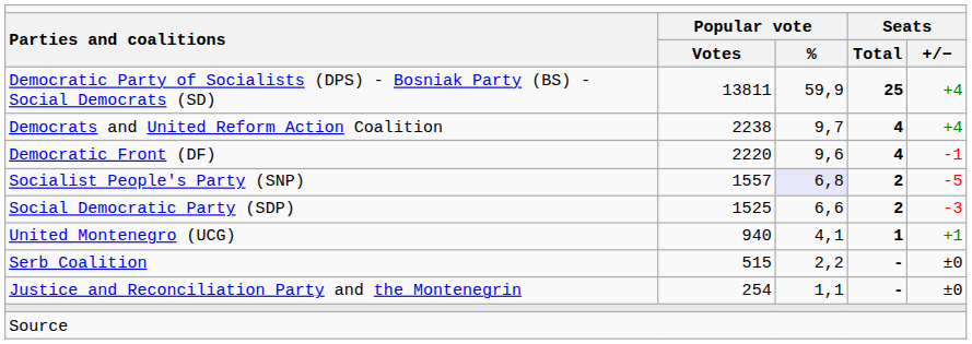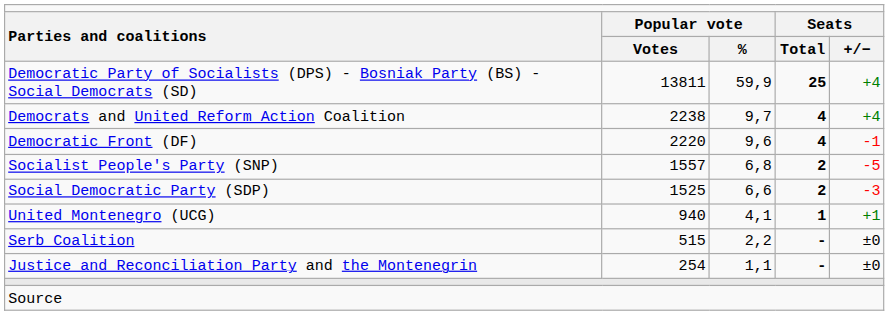Socialist People's Party (SNP) | column 3: lavender background -> no background
